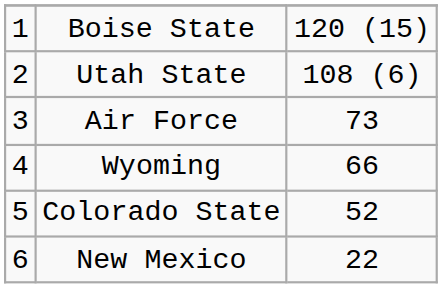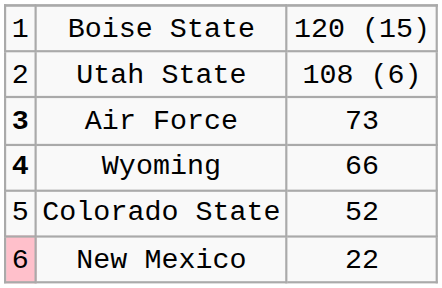Air Force | column 1: normal -> bold
Wyoming | column 1: normal -> bold
New Mexico | column 1: no background -> pink background
